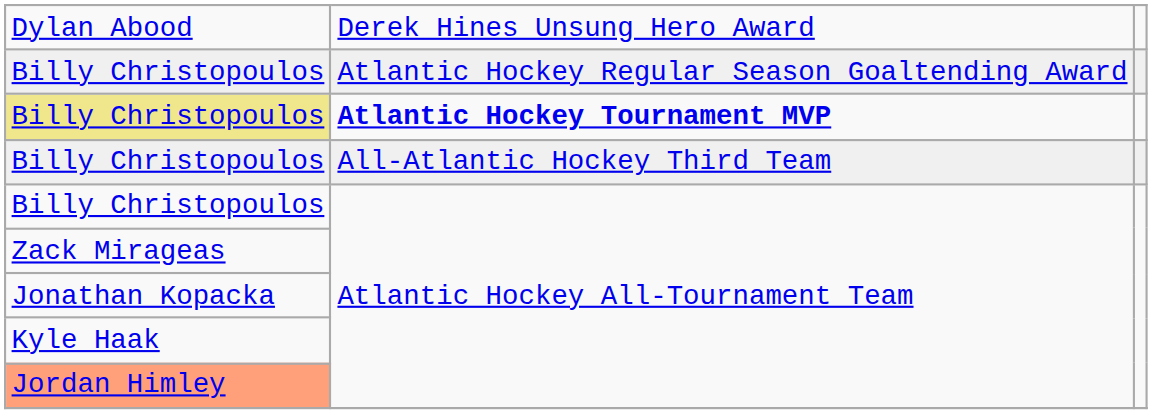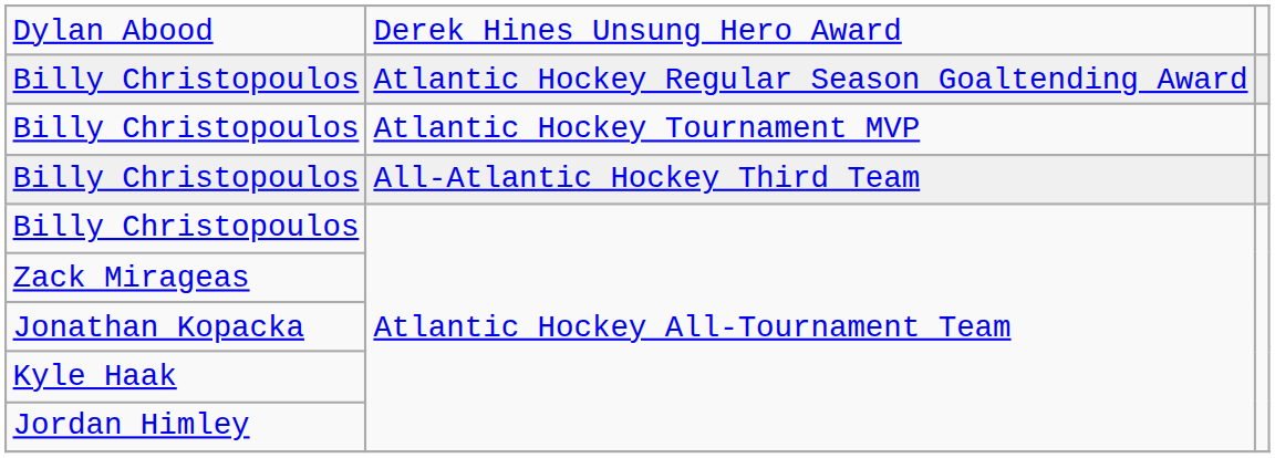Billy Christopoulos / Atlantic Hockey Tournament MVP | column 1: khaki background -> no background
Billy Christopoulos / Atlantic Hockey Tournament MVP | column 2: bold -> normal
Jordan Himley | column 1: lightsalmon background -> no background
